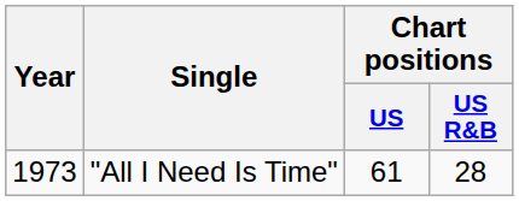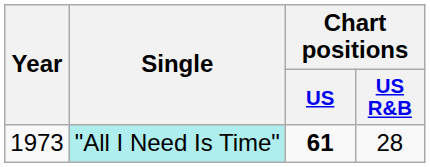row 3 | Single: no background -> paleturquoise background
row 3 | Chart positions / US: normal -> bold
